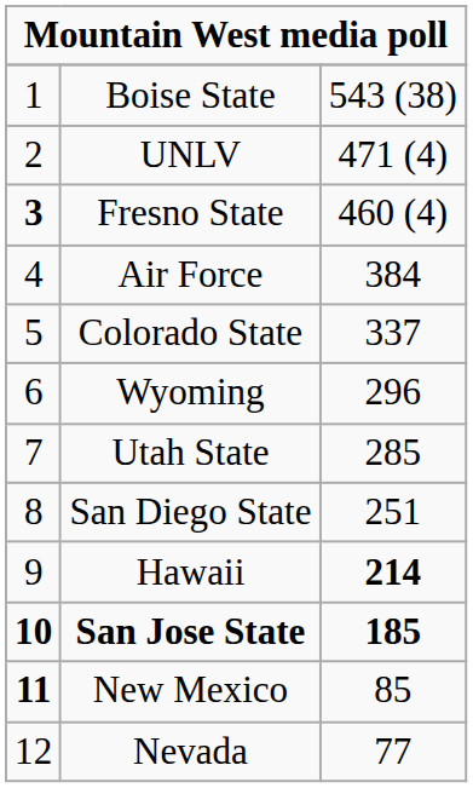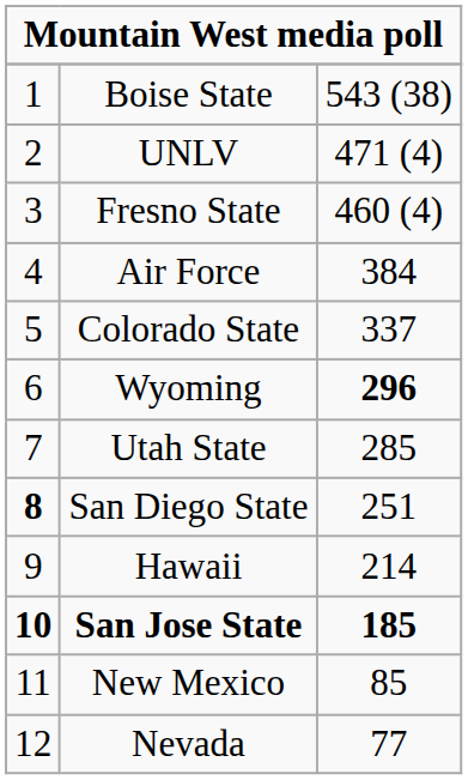Fresno State | column 1: bold -> normal
Wyoming | column 3: normal -> bold
San Diego State | column 1: normal -> bold
Hawaii | column 3: bold -> normal
New Mexico | column 1: bold -> normal
